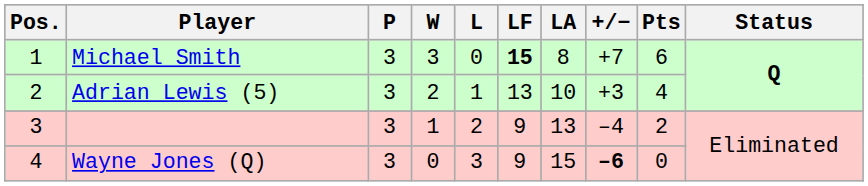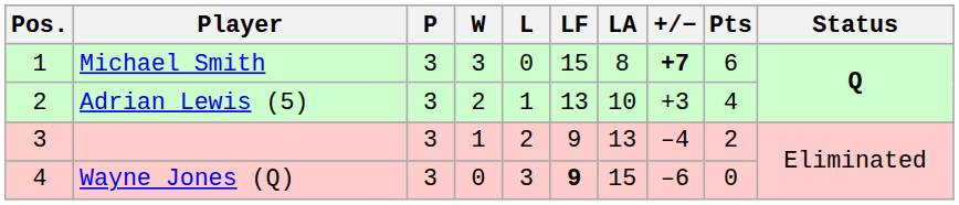Michael Smith | LF: bold -> normal
Michael Smith | +/−: normal -> bold
Wayne Jones (Q) | LF: normal -> bold
Wayne Jones (Q) | +/−: bold -> normal
